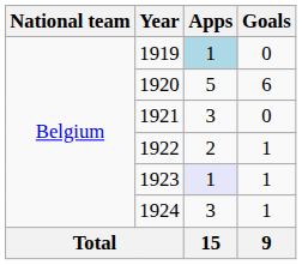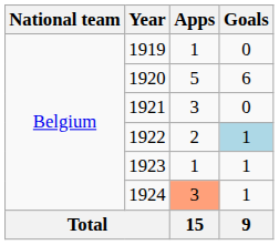1919 | Apps: lightblue background -> no background
1922 | Goals: no background -> lightblue background
1923 | Apps: lavender background -> no background
1924 | Apps: no background -> lightsalmon background
